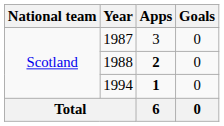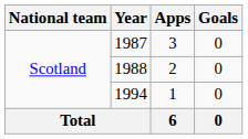1988 | Apps: bold -> normal
1994 | Apps: bold -> normal
